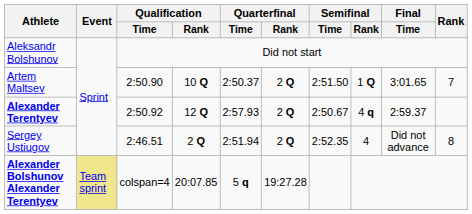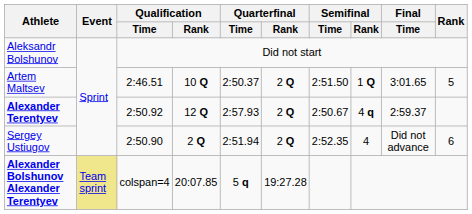Artem Maltsev | Qualification / Time: 2:50.90 -> 2:46.51
Artem Maltsev | Rank: 7 -> 5
Sergey Ustiugov | Qualification / Time: 2:46.51 -> 2:50.90
Sergey Ustiugov | Rank: 8 -> 6
